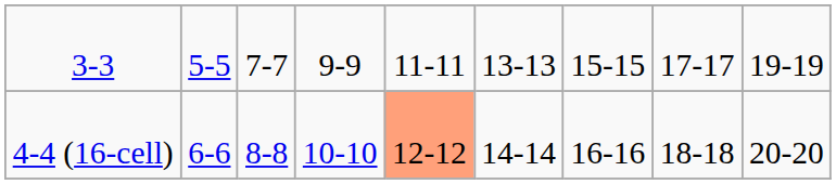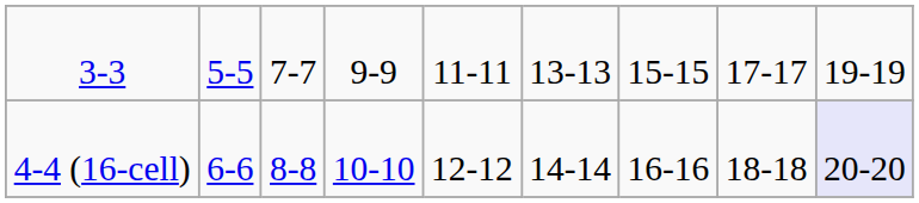4-4 (16-cell) | column 5: lightsalmon background -> no background
4-4 (16-cell) | column 9: no background -> lavender background
